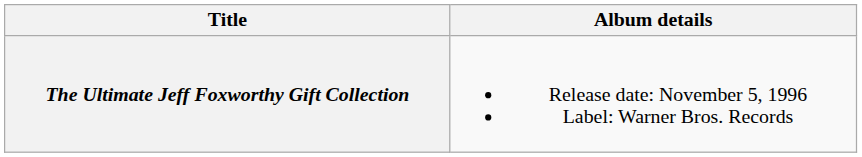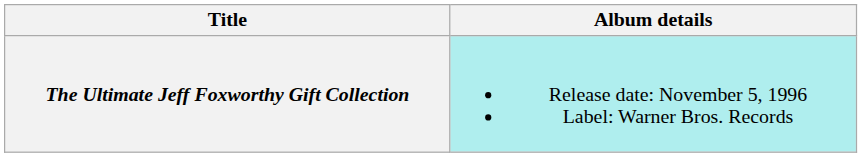The Ultimate Jeff Foxworthy Gift Collection | Album details: no background -> paleturquoise background
